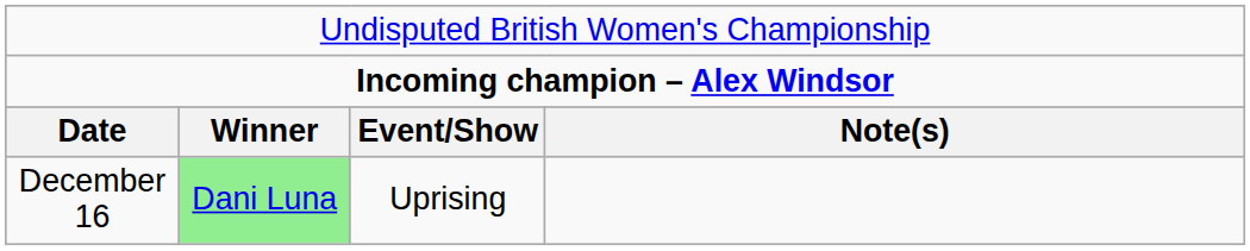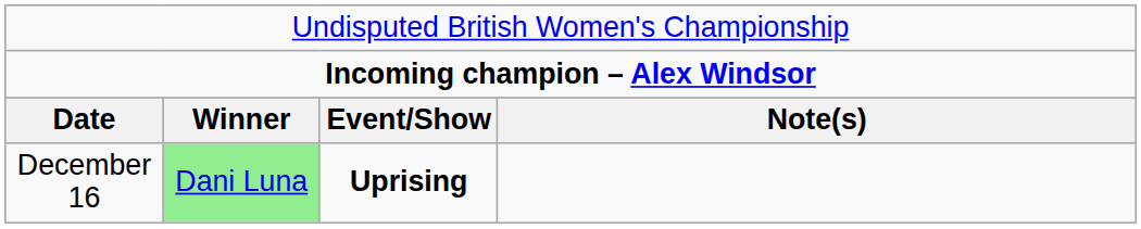December 16 | column 3: normal -> bold
